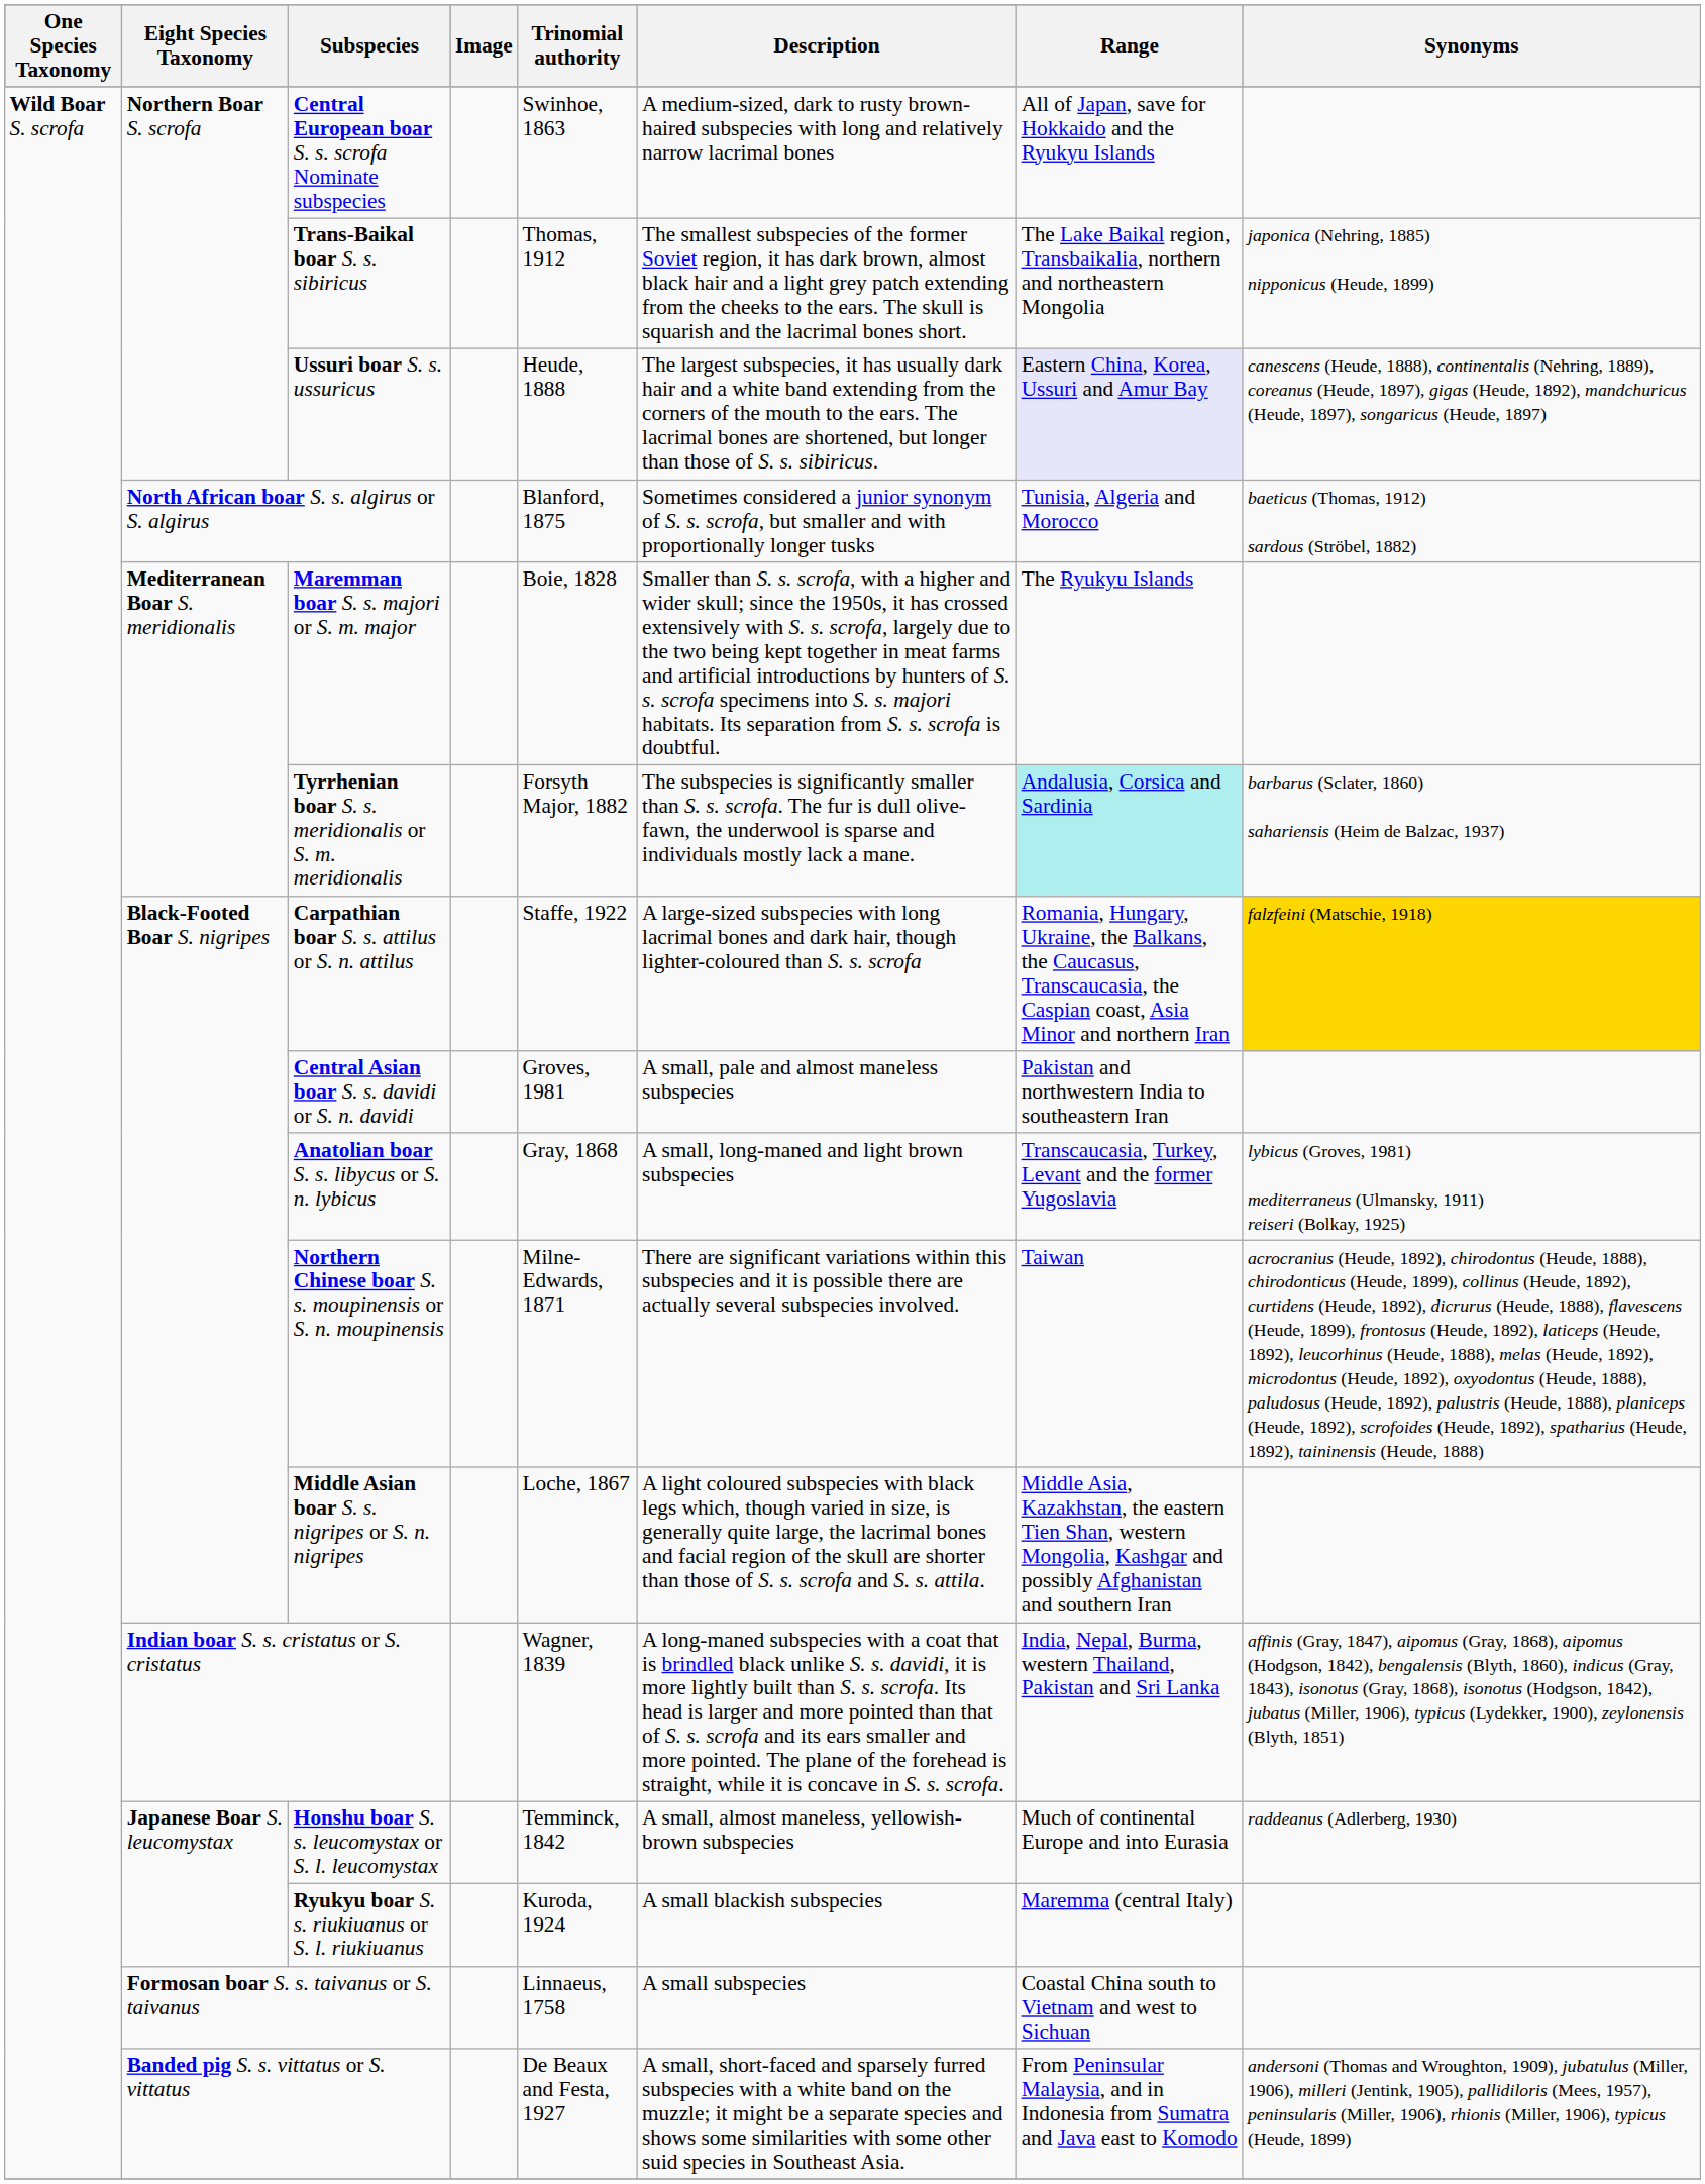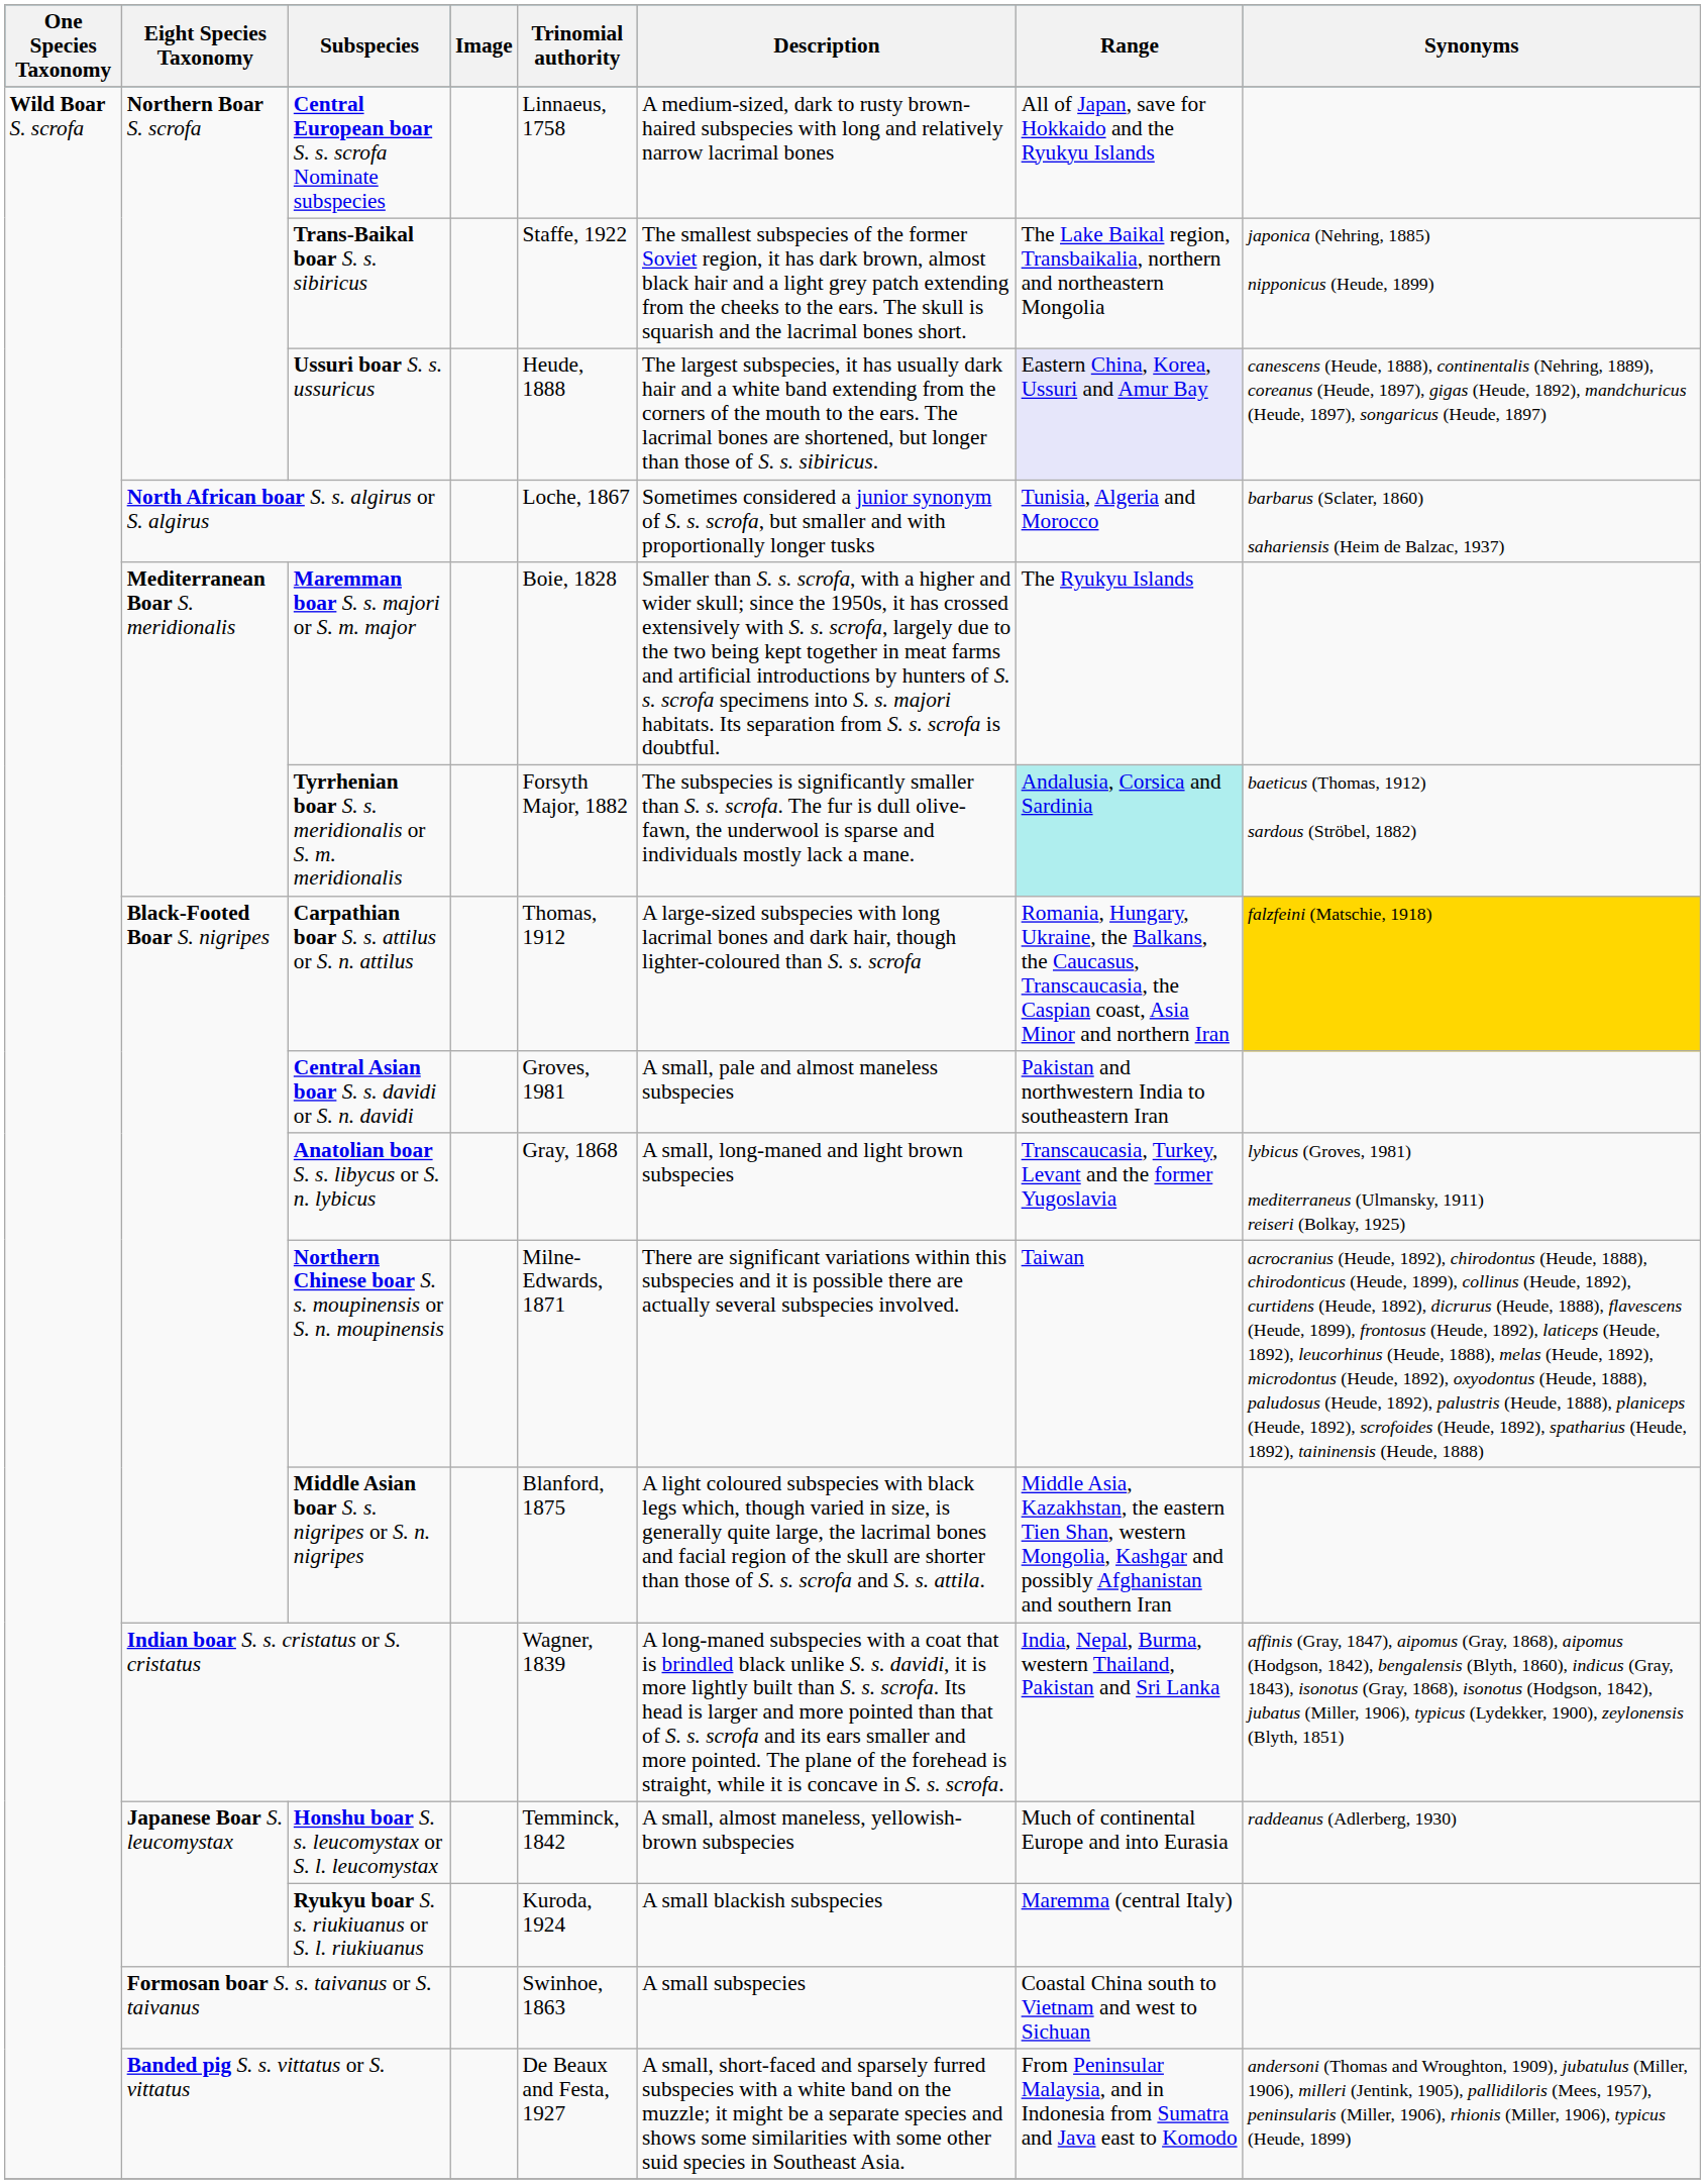Central European boar S. s. scrofa Nominate subspecies | Trinomial authority: Swinhoe, 1863 -> Linnaeus, 1758
Trans-Baikal boar S. s. sibiricus | Trinomial authority: Thomas, 1912 -> Staffe, 1922
North African boar S. s. algirus or S. algirus | Trinomial authority: Blanford, 1875 -> Loche, 1867
North African boar S. s. algirus or S. algirus | Synonyms: baeticus (Thomas, 1912) sardous (Ströbel, 1882) -> barbarus (Sclater, 1860) sahariensis (Heim de Balzac, 1937)
Tyrrhenian boar S. s. meridionalis or S. m. meridionalis | Synonyms: barbarus (Sclater, 1860) sahariensis (Heim de Balzac, 1937) -> baeticus (Thomas, 1912) sardous (Ströbel, 1882)
Carpathian boar S. s. attilus or S. n. attilus | Trinomial authority: Staffe, 1922 -> Thomas, 1912
Middle Asian boar S. s. nigripes or S. n. nigripes | Trinomial authority: Loche, 1867 -> Blanford, 1875
Formosan boar S. s. taivanus or S. taivanus | Trinomial authority: Linnaeus, 1758 -> Swinhoe, 1863
